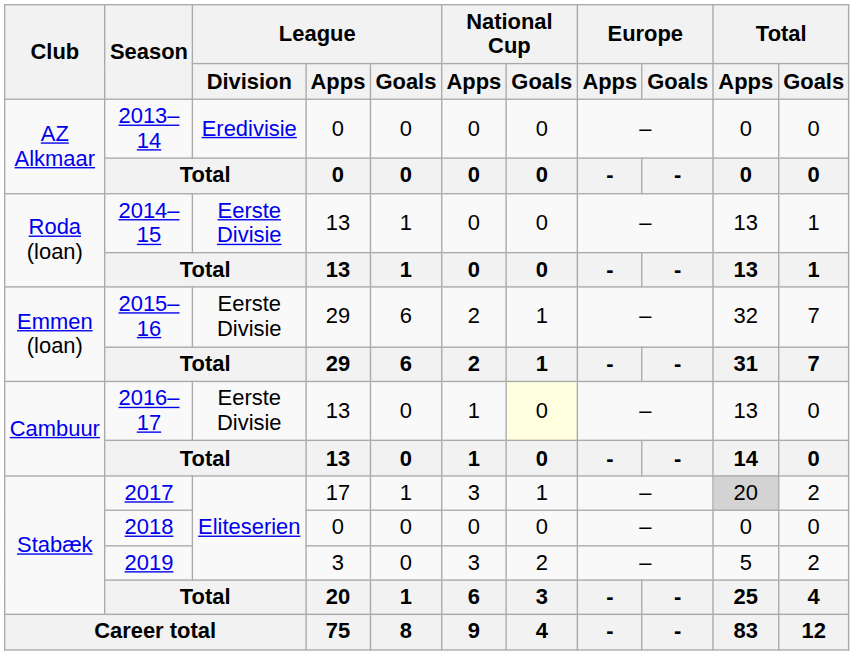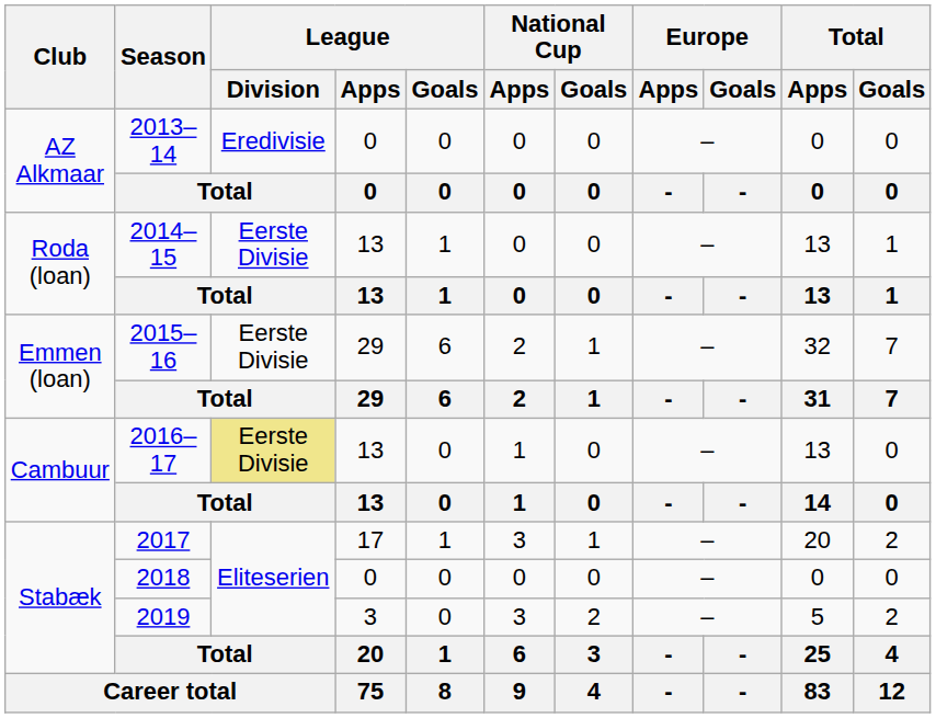2016–17 | League / Division: no background -> khaki background
2016–17 | National Cup / Goals: lightyellow background -> no background
2017 | Total / Apps: lightgrey background -> no background
